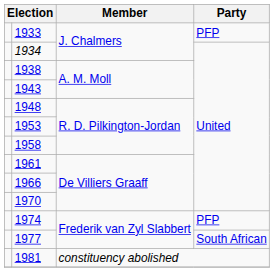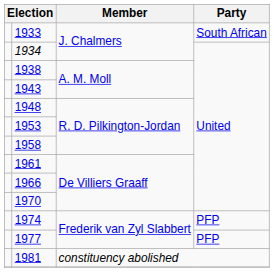1933 | Party: PFP -> South African
1977 | Party: South African -> PFP
